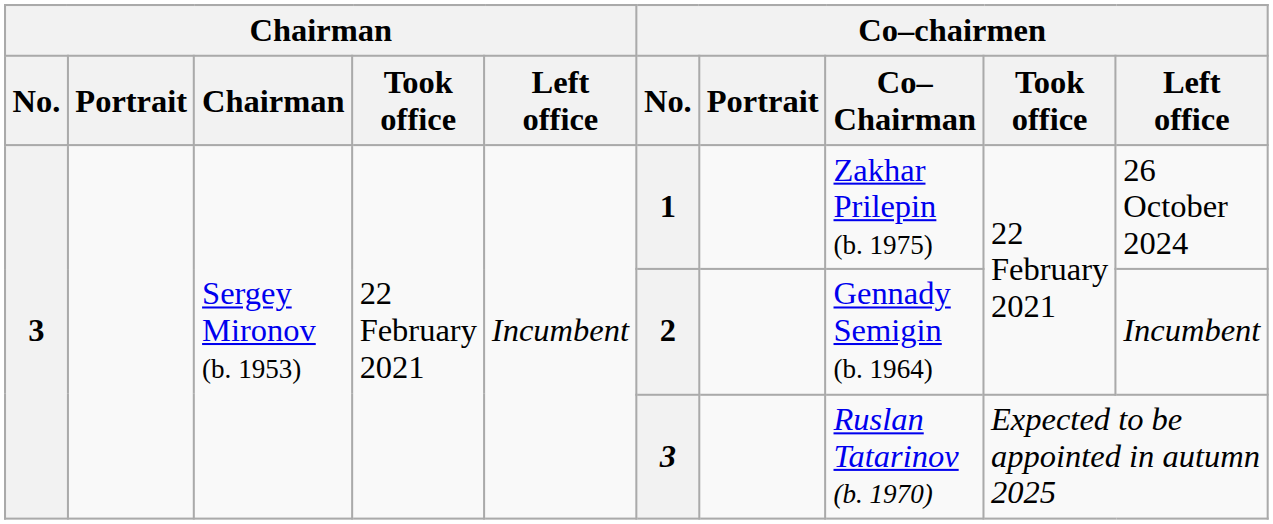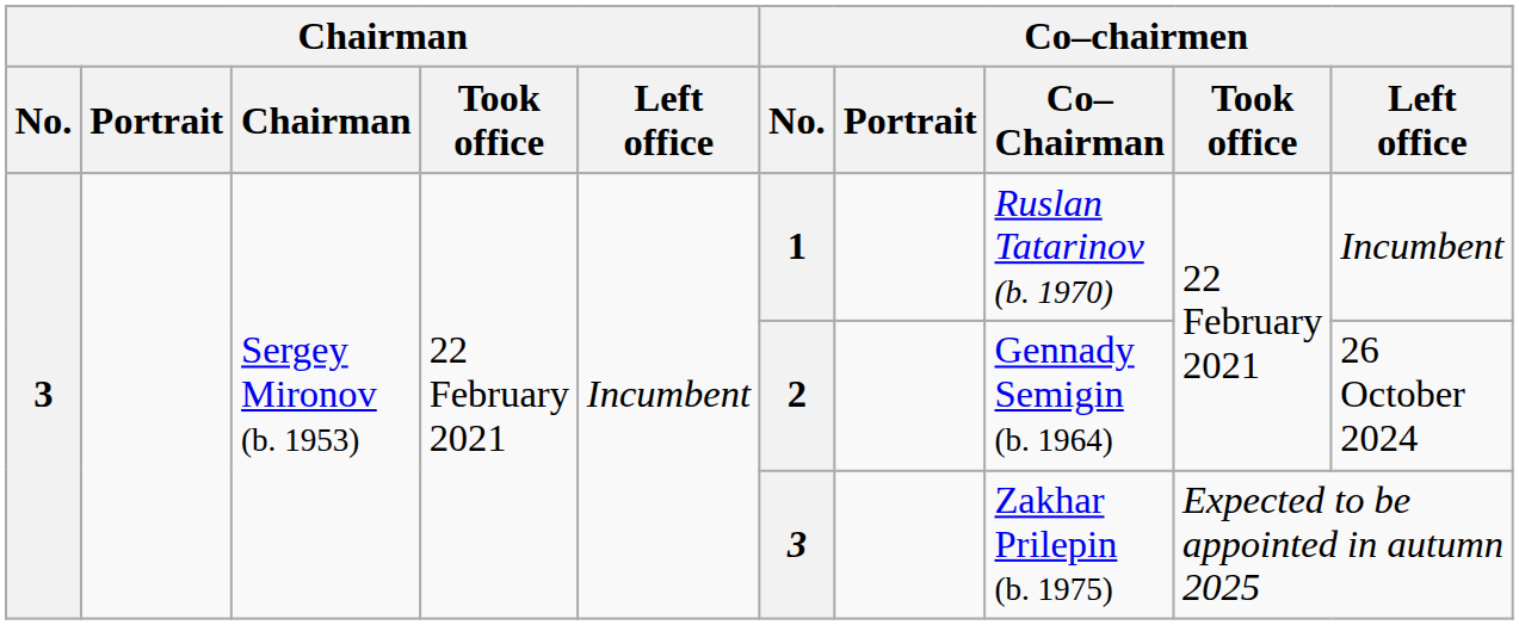row 3 | Co–chairmen / Co–Chairman: Zakhar Prilepin (b. 1975) -> Ruslan Tatarinov (b. 1970)
row 3 | Co–chairmen / Left office: 26 October 2024 -> Incumbent
row 4 | Co–chairmen / Left office: Incumbent -> 26 October 2024
row 5 | Co–chairmen / Co–Chairman: Ruslan Tatarinov (b. 1970) -> Zakhar Prilepin (b. 1975)
